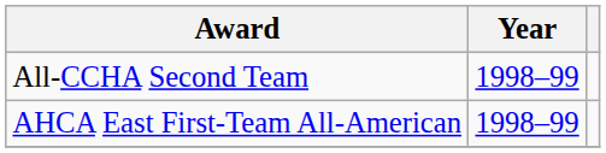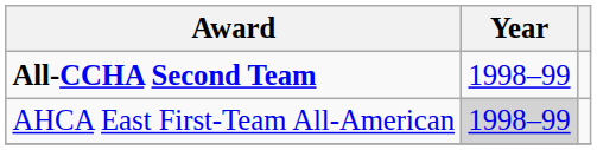row 2 | Award: normal -> bold
row 3 | Year: no background -> lightgrey background
